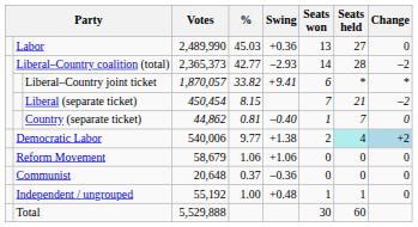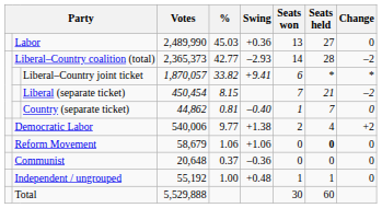Democratic Labor | Seats held: paleturquoise background -> no background
Democratic Labor | Change: lightblue background -> no background
Reform Movement | Seats held: normal -> bold
